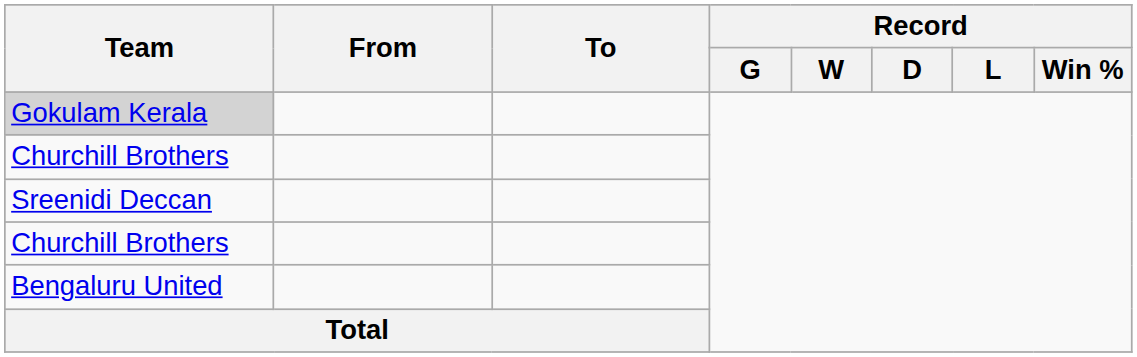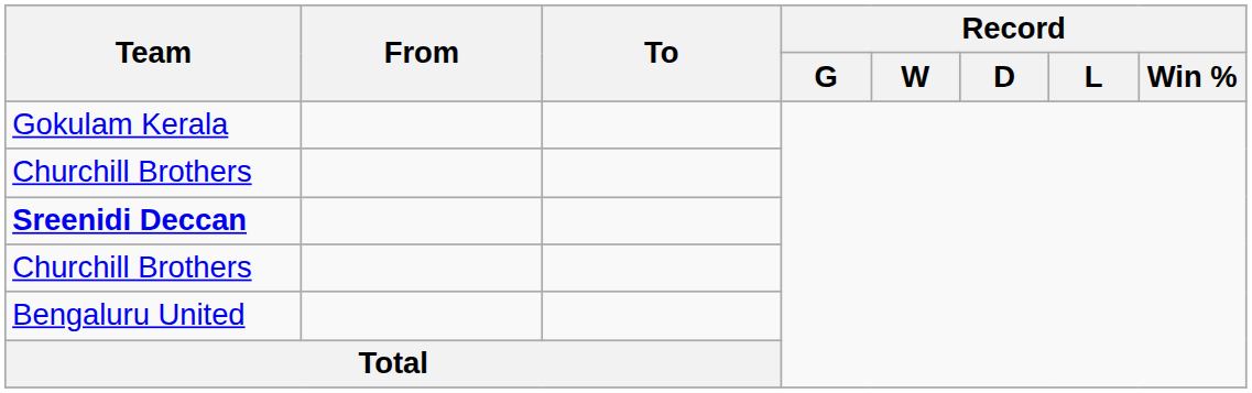Gokulam Kerala | Team: lightgrey background -> no background
Sreenidi Deccan | Team: normal -> bold
